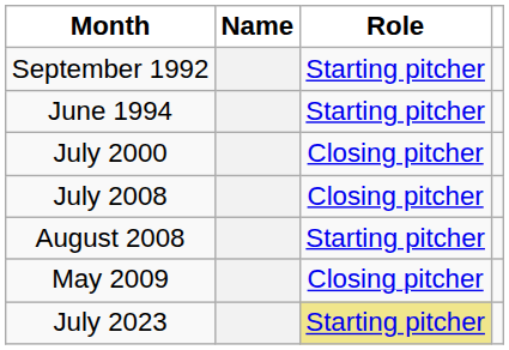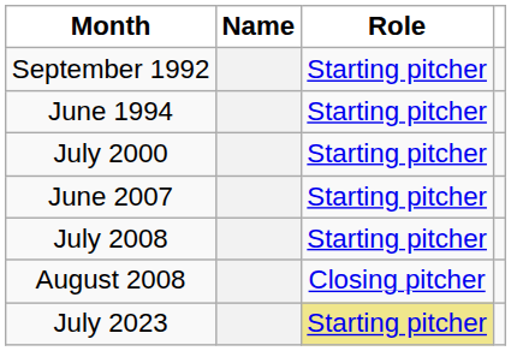July 2000 | Role: Closing pitcher -> Starting pitcher
+ row: June 2007 | Starting pitcher
July 2008 | Role: Closing pitcher -> Starting pitcher
August 2008 | Role: Starting pitcher -> Closing pitcher
- row: May 2009 | Closing pitcher
